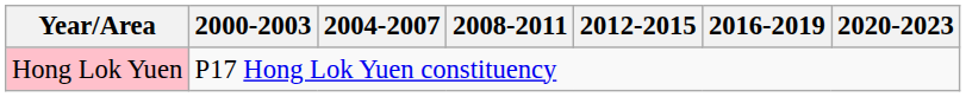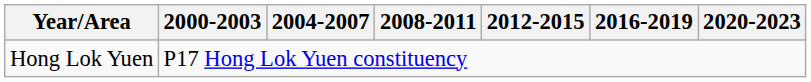Hong Lok Yuen | Year/Area: pink background -> no background
